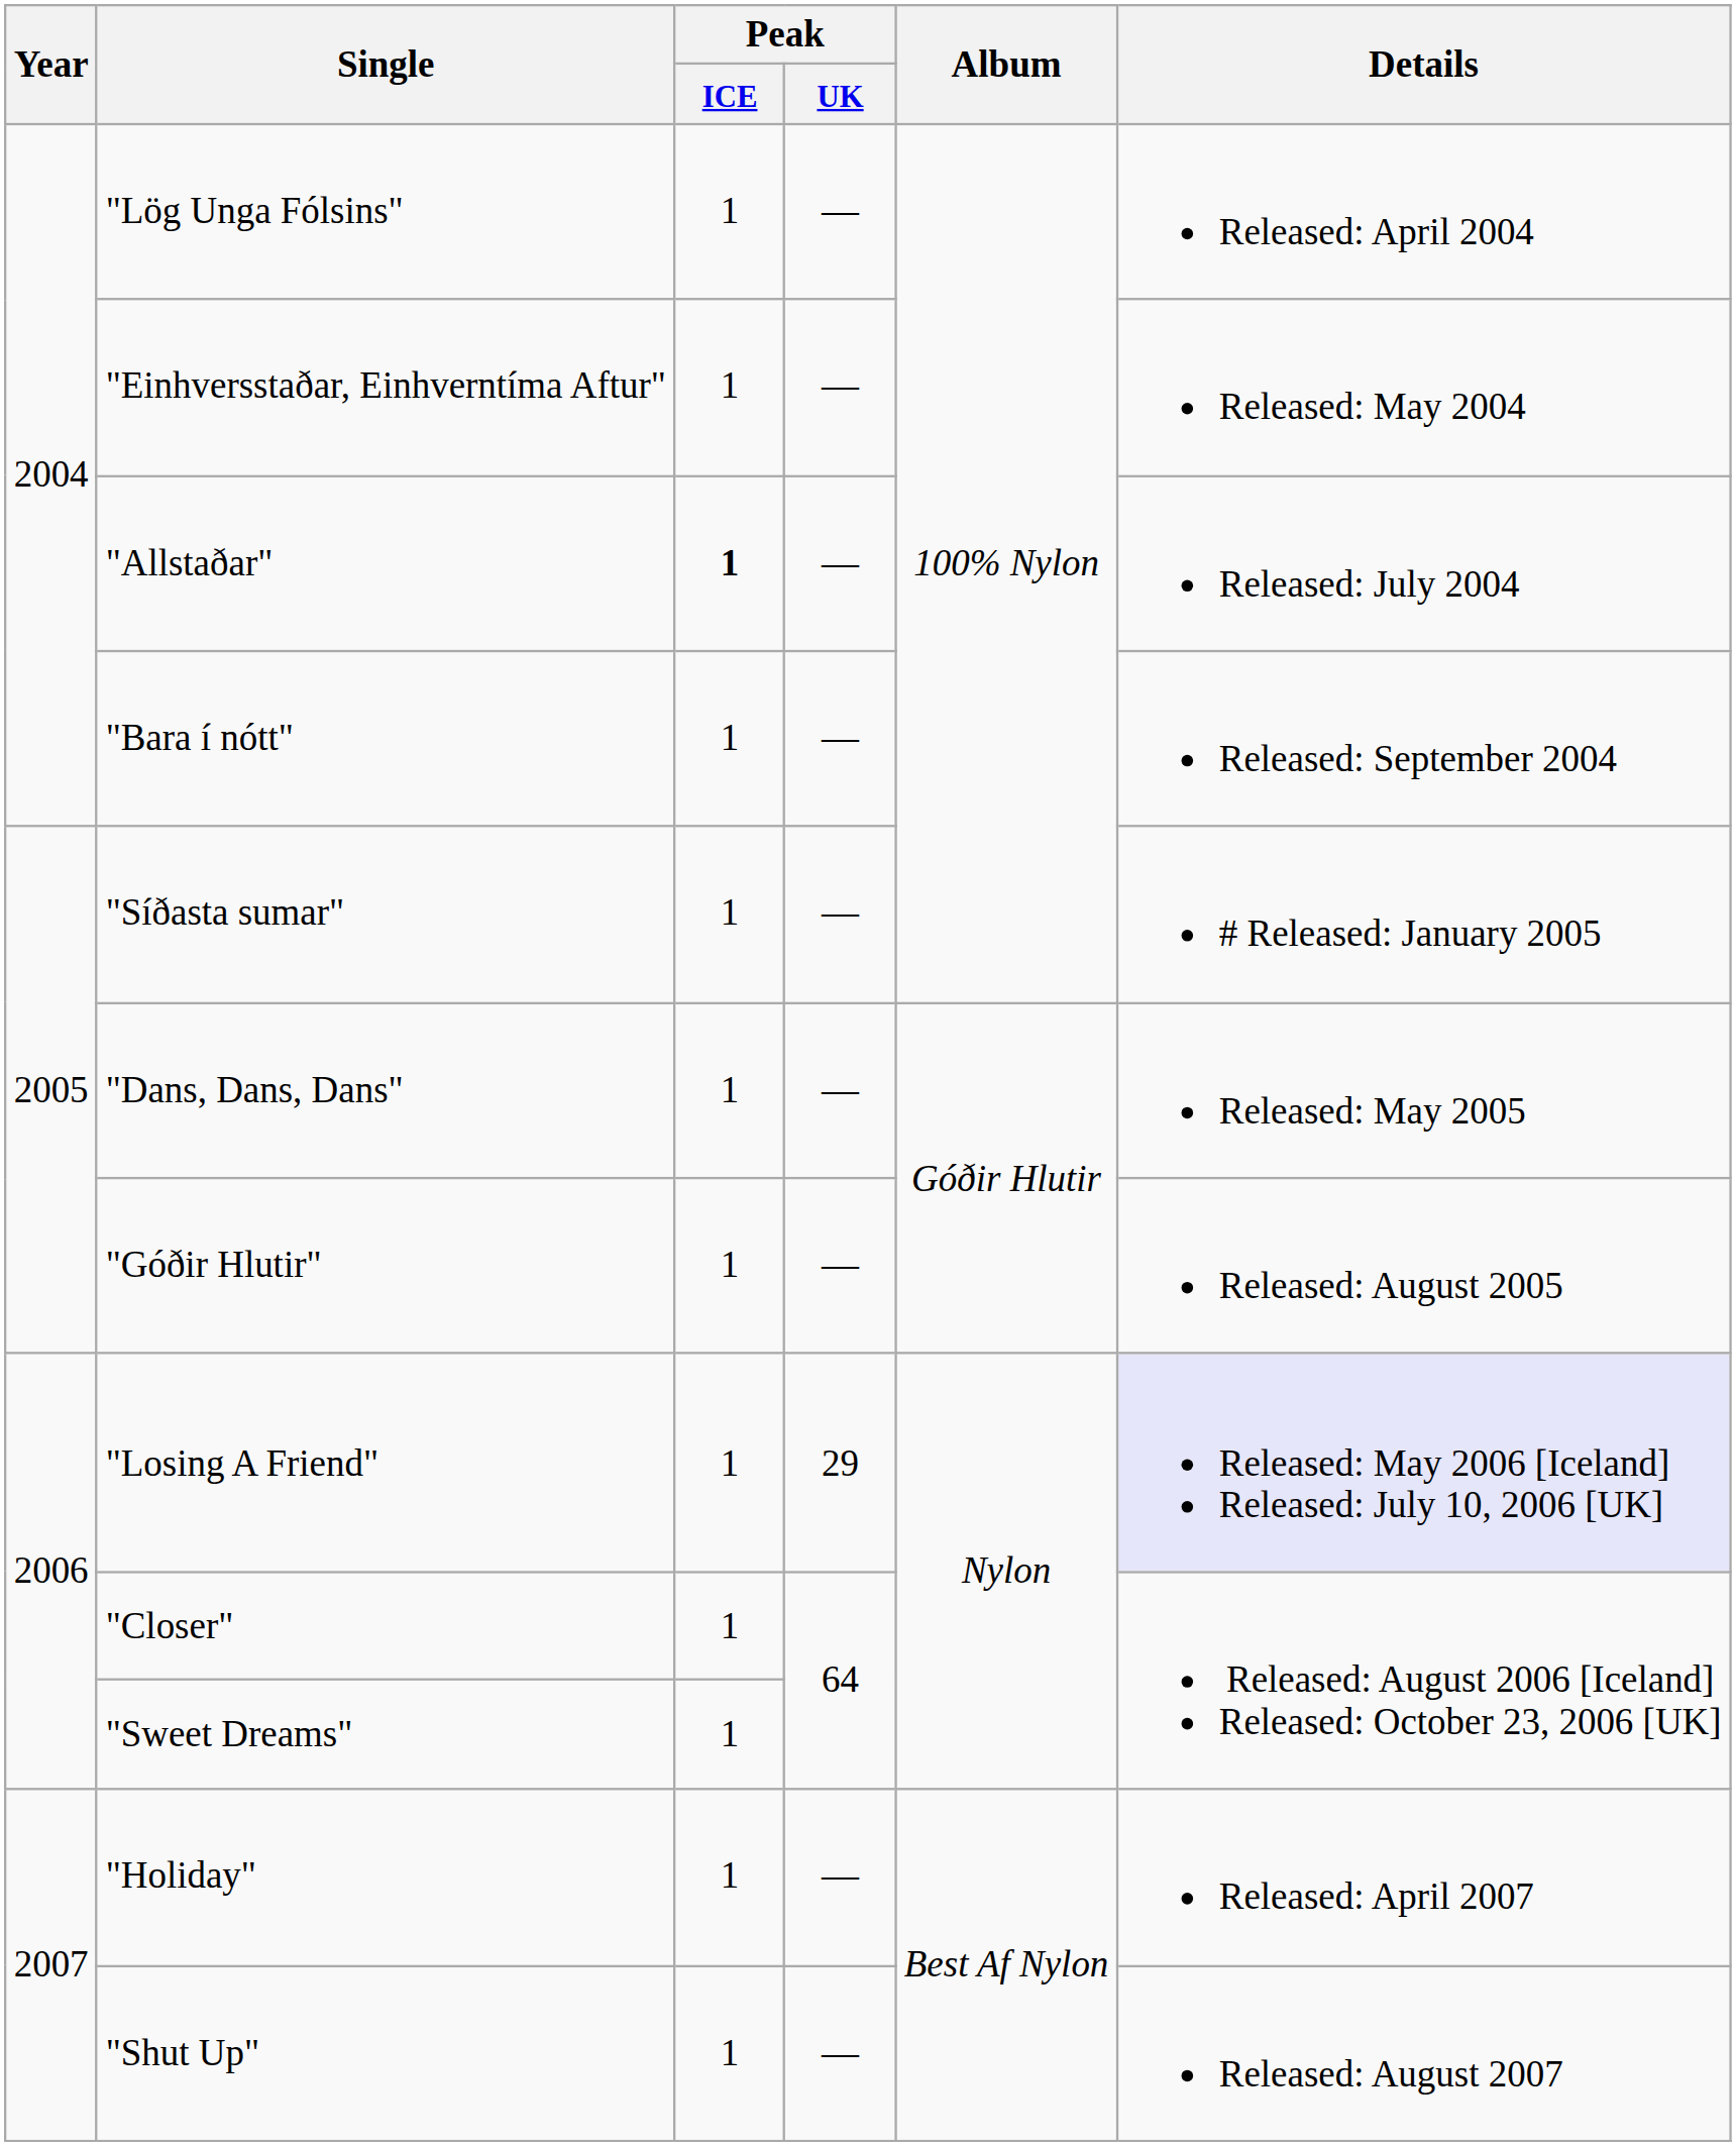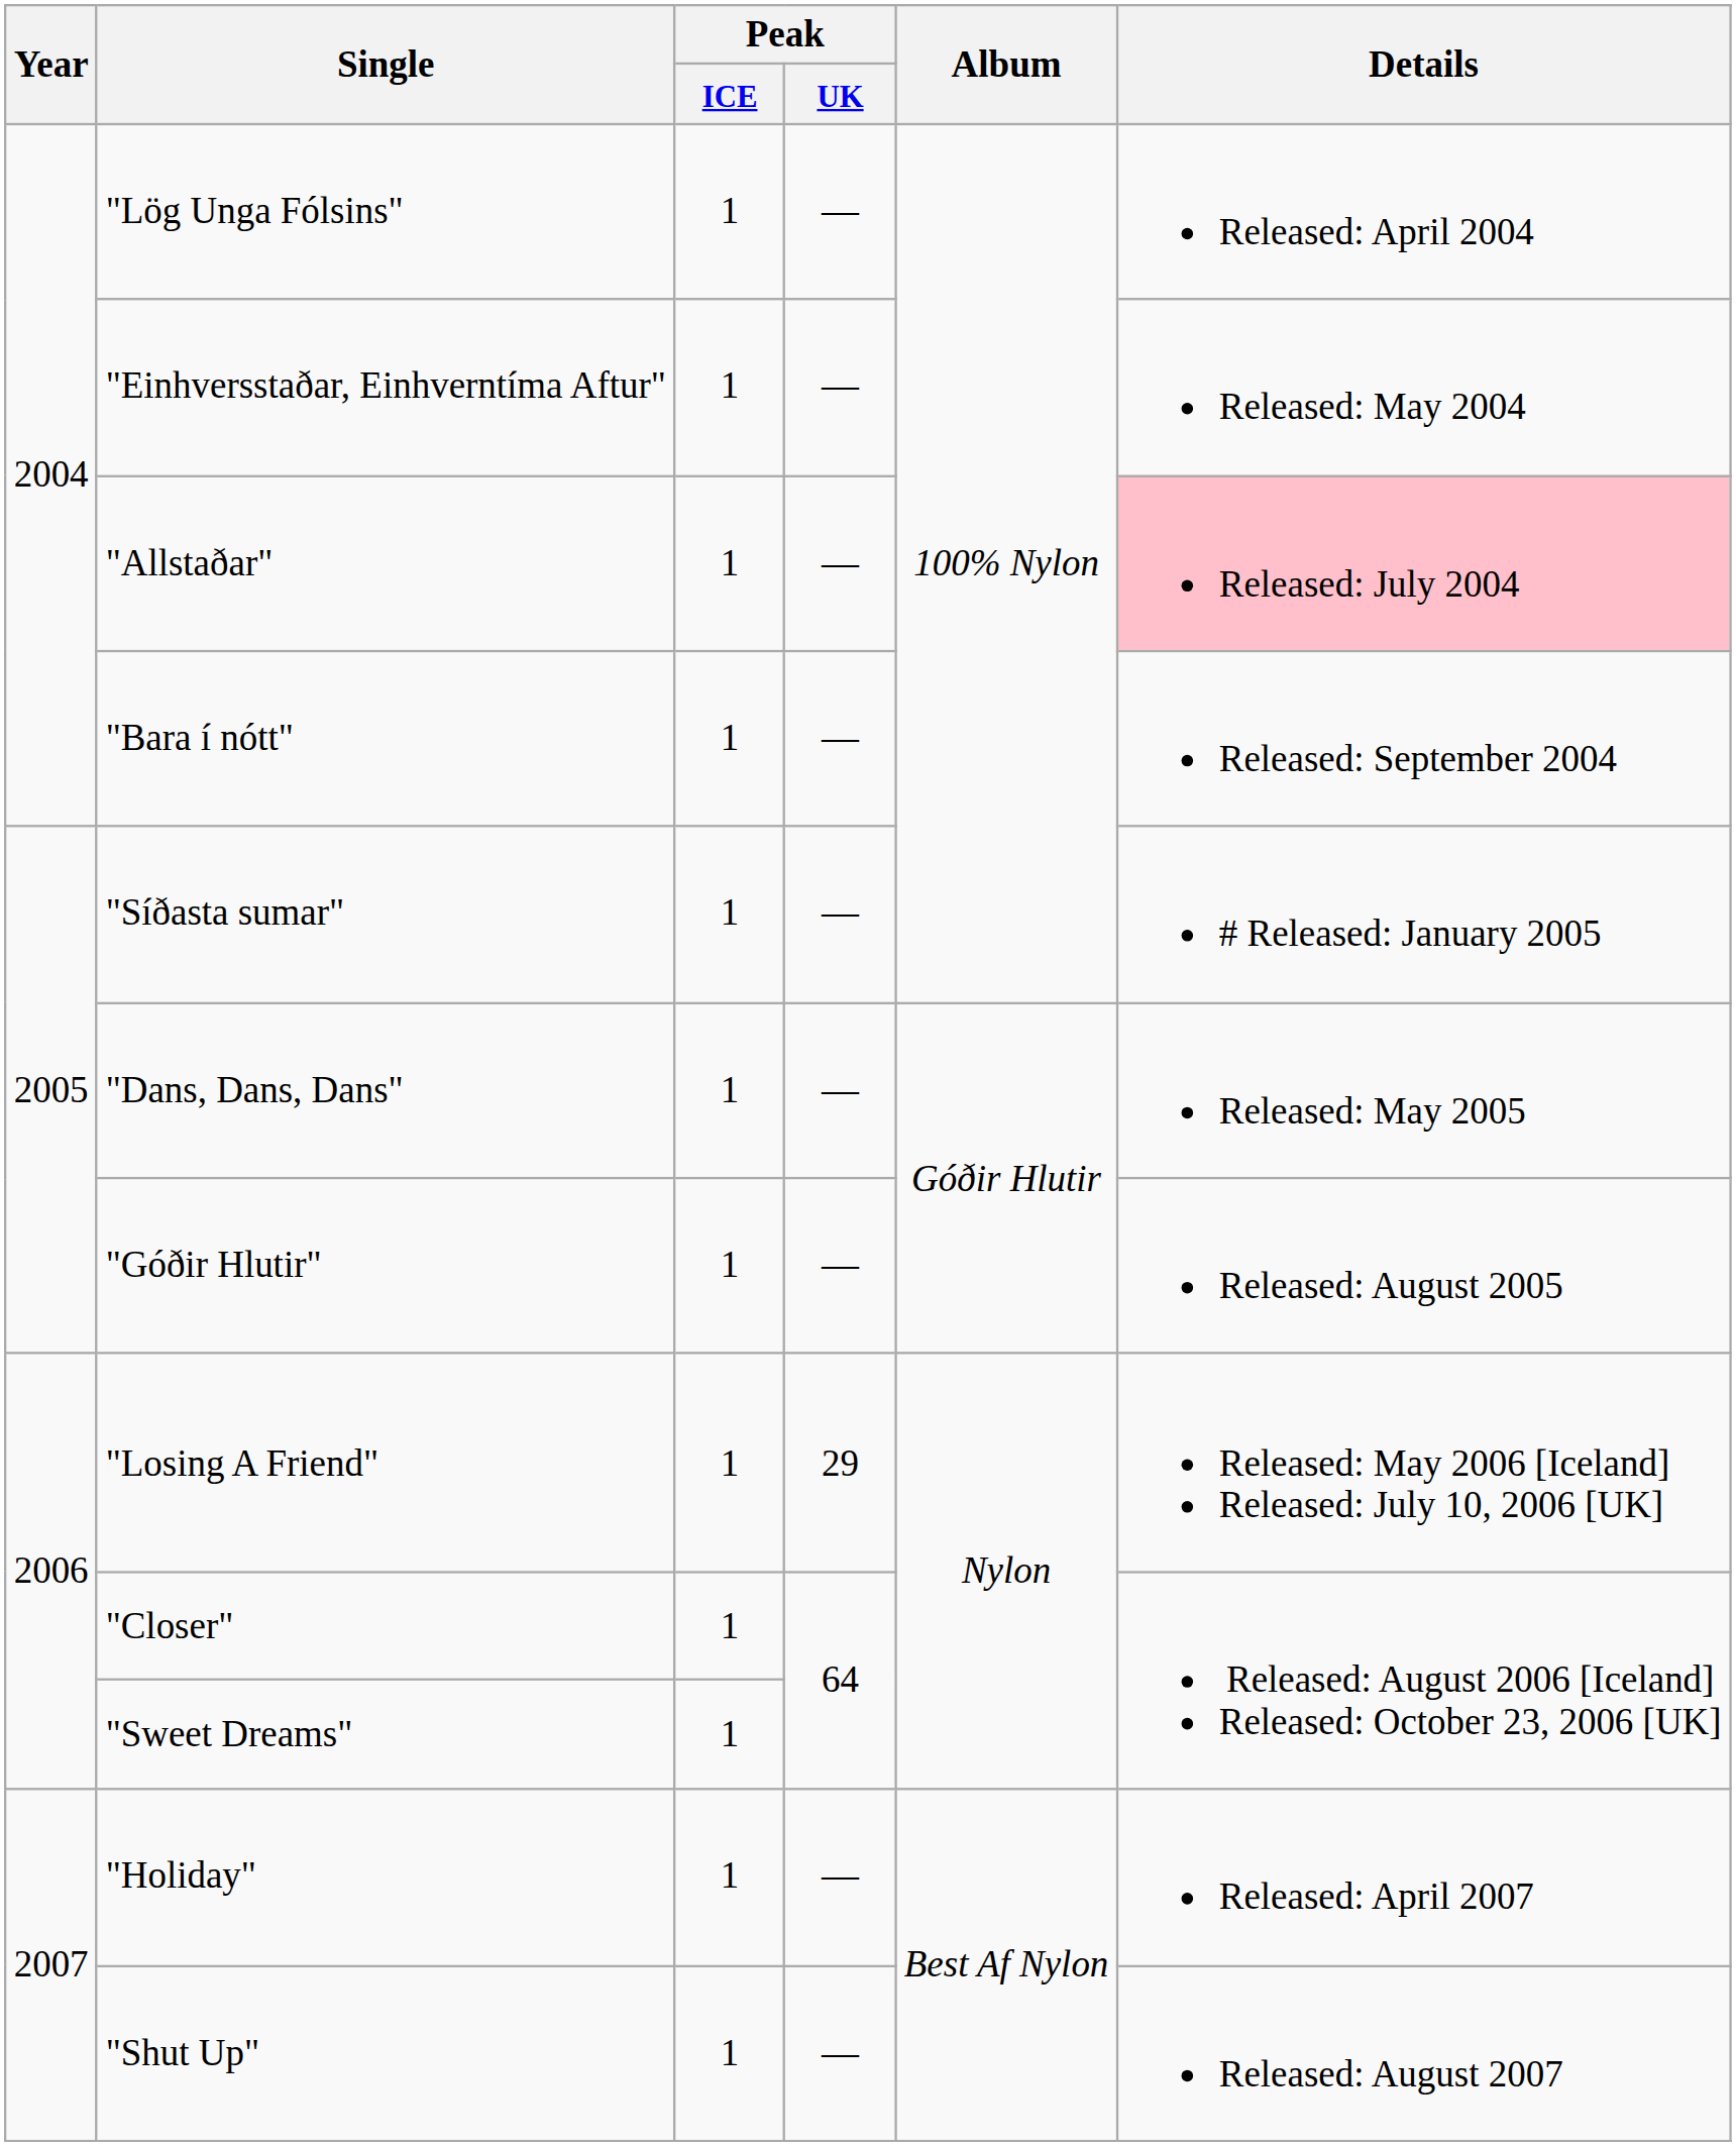"Allstaðar" | Peak / ICE: bold -> normal
"Allstaðar" | Details: no background -> pink background
"Losing A Friend" | Details: lavender background -> no background
